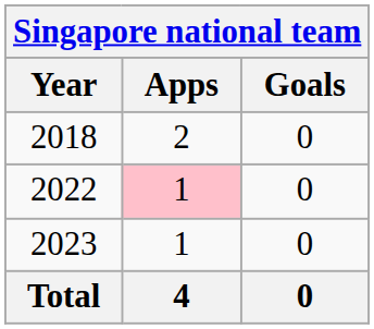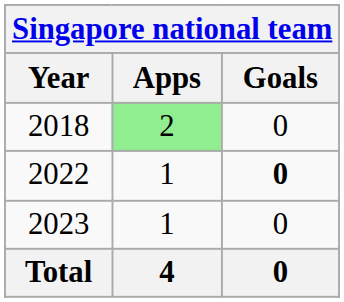2018 | Apps: no background -> lightgreen background
2022 | Apps: pink background -> no background
2022 | Goals: normal -> bold
